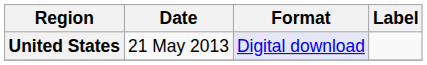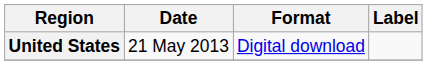United States | Format: lavender background -> no background
